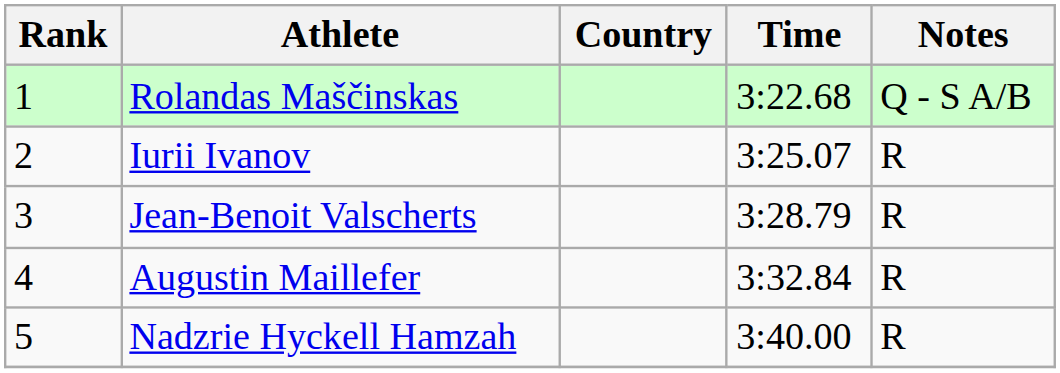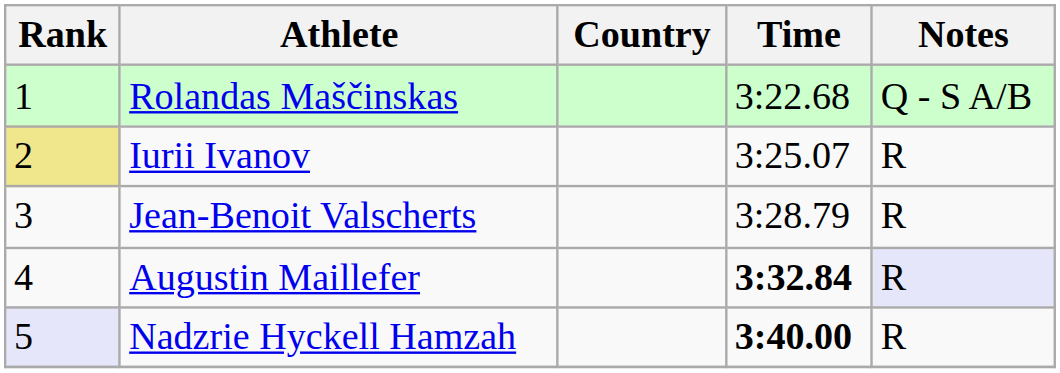Iurii Ivanov | Rank: no background -> khaki background
Augustin Maillefer | Time: normal -> bold
Augustin Maillefer | Notes: no background -> lavender background
Nadzrie Hyckell Hamzah | Rank: no background -> lavender background
Nadzrie Hyckell Hamzah | Time: normal -> bold
